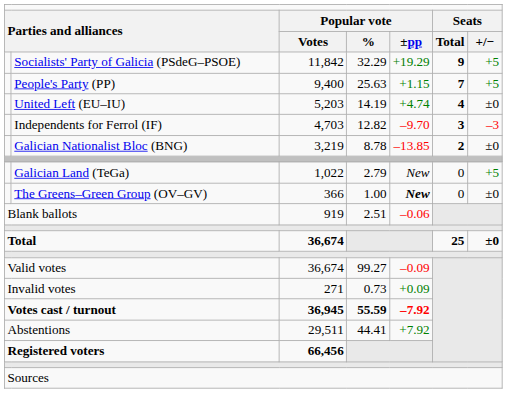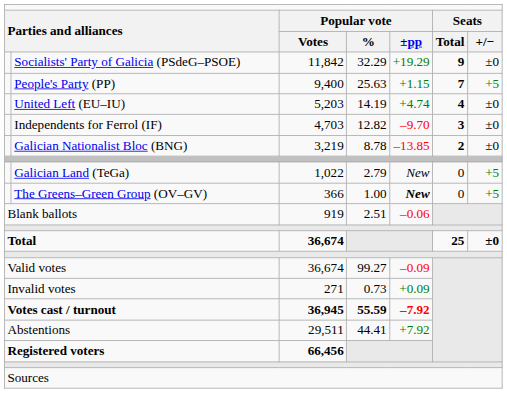Socialists' Party of Galicia (PSdeG–PSOE) | column 7: +5 -> ±0
Independents for Ferrol (IF) | column 7: –3 -> ±0
The Greens–Green Group (OV–GV) | column 7: ±0 -> +5
